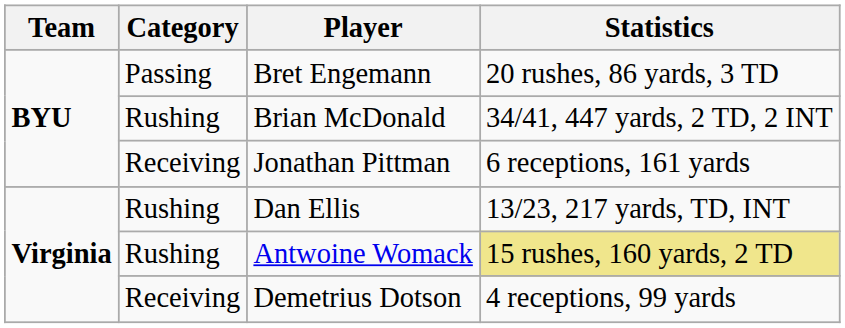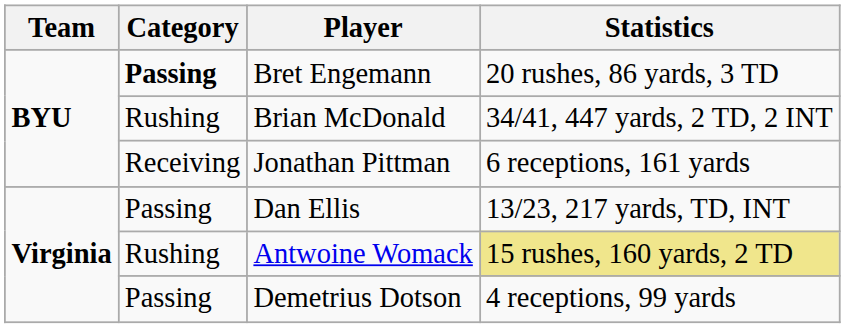Bret Engemann | Category: normal -> bold
Dan Ellis | Category: Rushing -> Passing
Demetrius Dotson | Category: Receiving -> Passing
